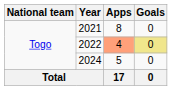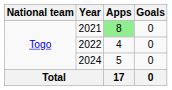2021 | Apps: no background -> lightgreen background
2022 | Apps: lightsalmon background -> no background
2022 | Goals: khaki background -> no background
